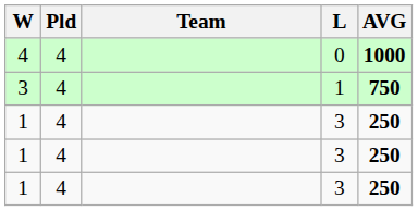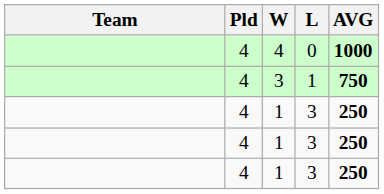columns swapped: Team <-> W
